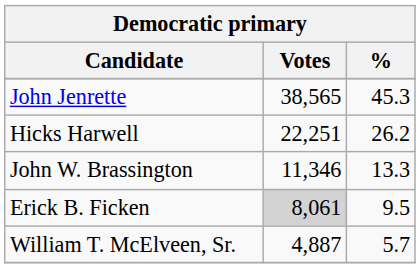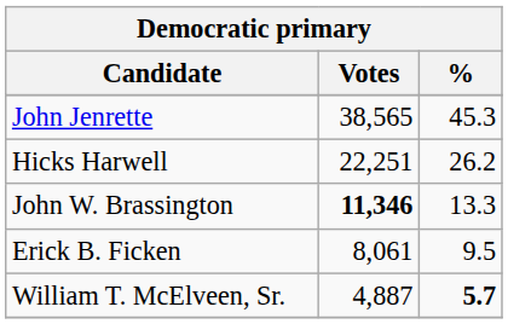John W. Brassington | Votes: normal -> bold
Erick B. Ficken | Votes: lightgrey background -> no background
William T. McElveen, Sr. | %: normal -> bold
